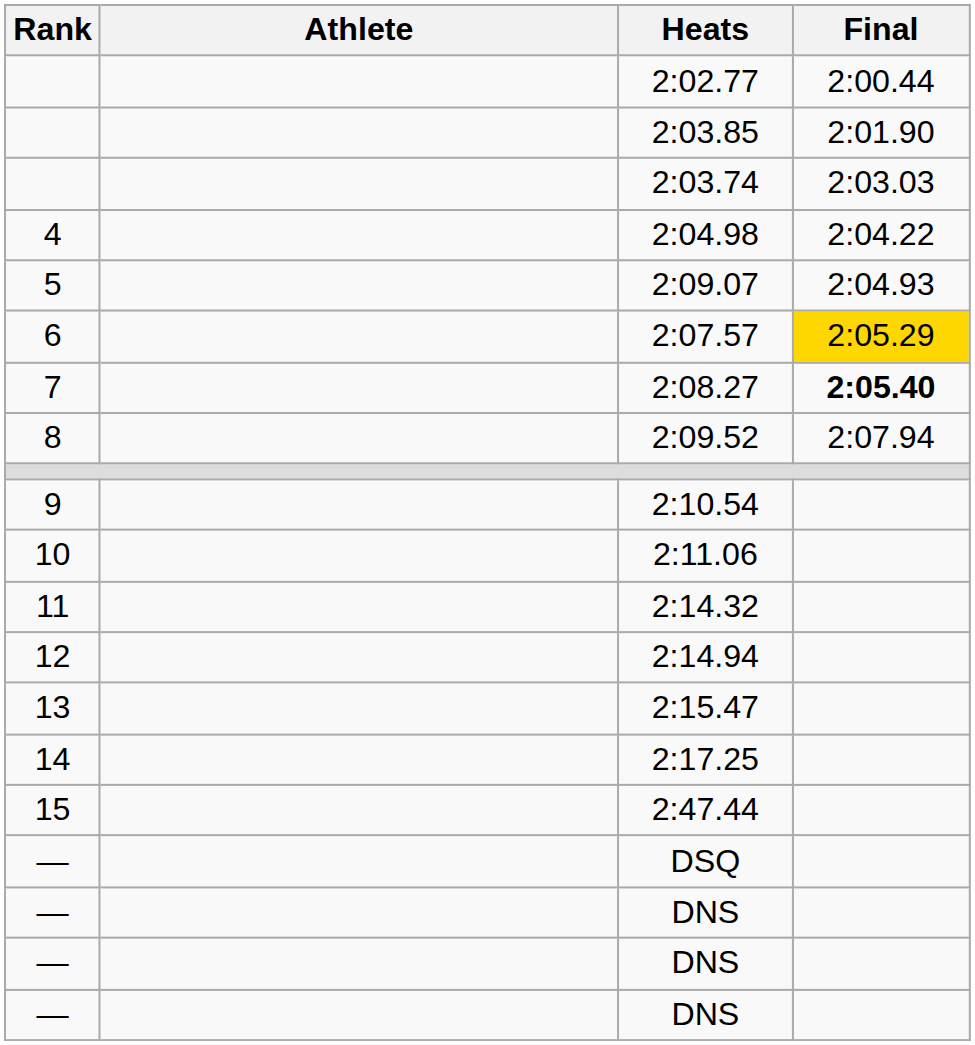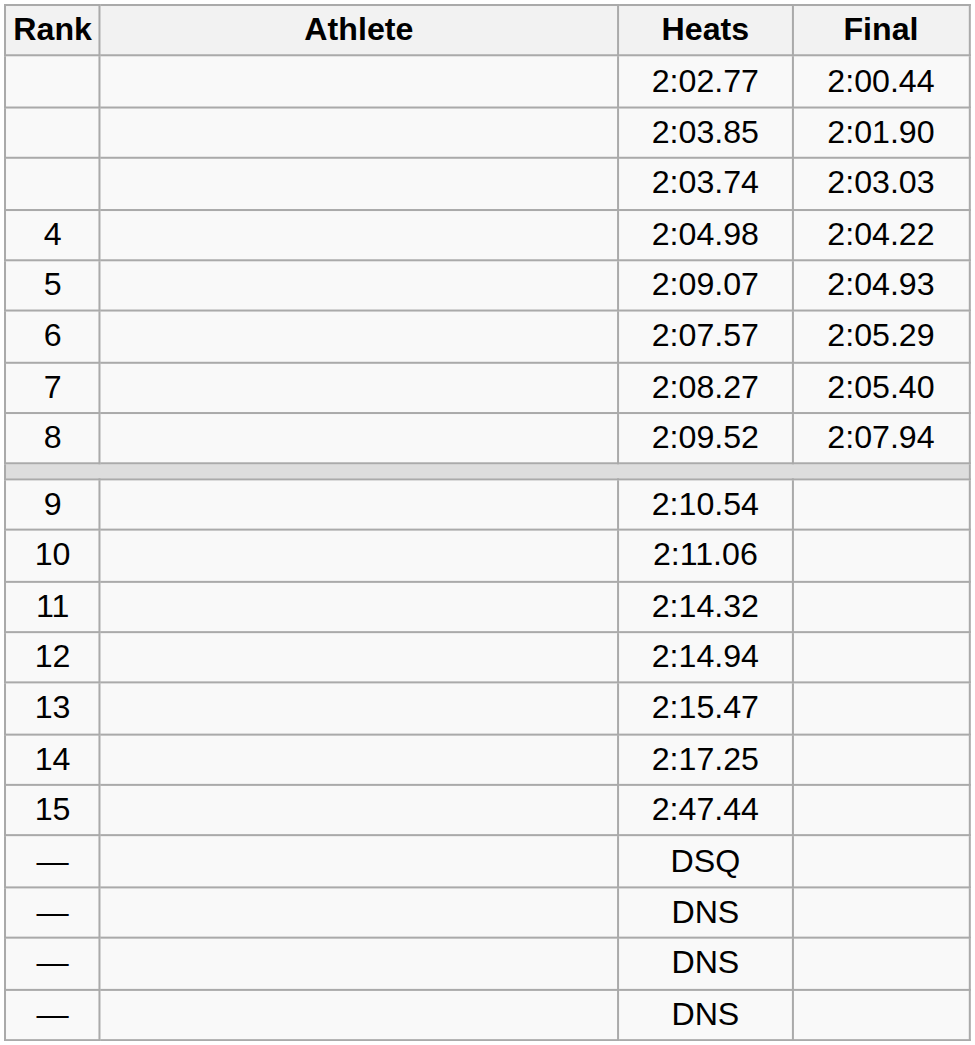2:07.57 | Final: gold background -> no background
2:08.27 | Final: bold -> normal
